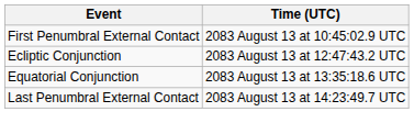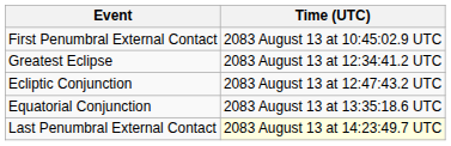+ row: Greatest Eclipse | 2083 August 13 at 12:34:41.2 UTC
Last Penumbral External Contact | Time (UTC): no background -> lightyellow background
